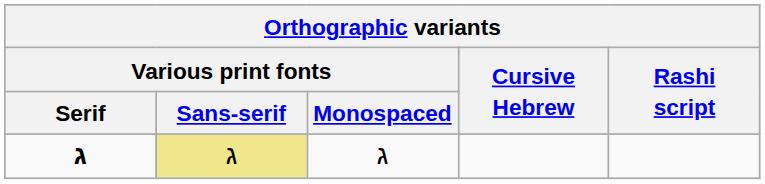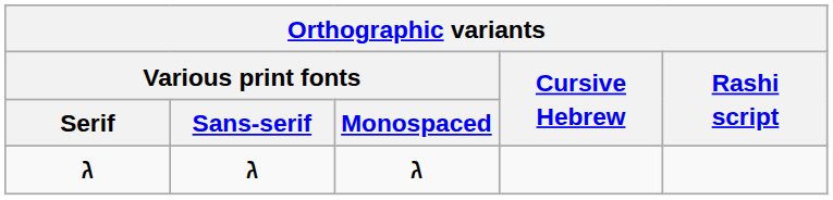row 4 | Various print fonts / Serif: bold -> normal
row 4 | Various print fonts / Sans-serif: khaki background -> no background
